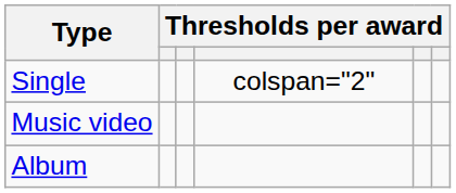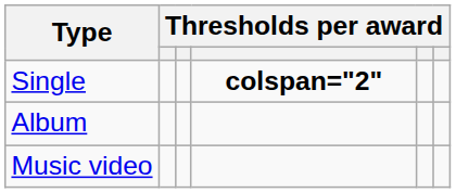Single | column 4: normal -> bold
rows swapped: Album <-> Music video
